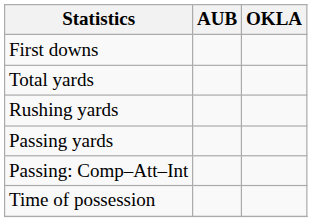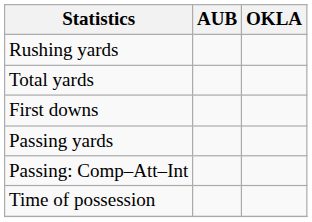rows swapped: First downs <-> Rushing yards
